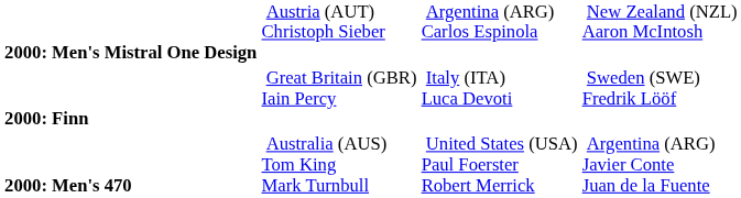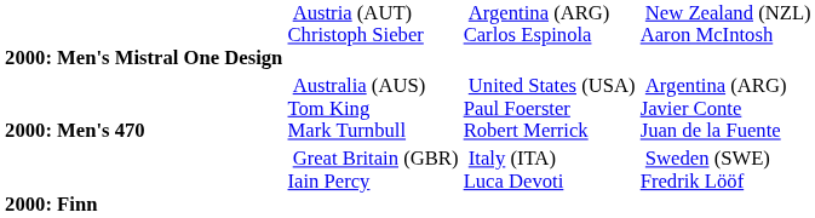rows swapped: 2000: Finn <-> 2000: Men's 470
